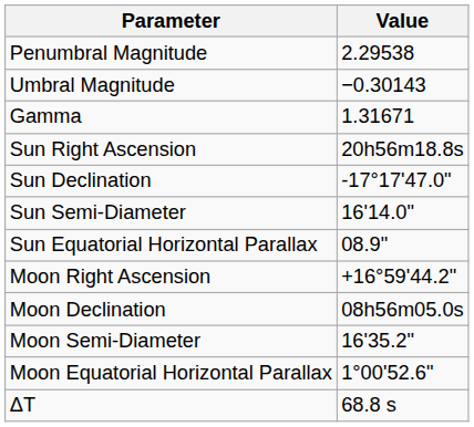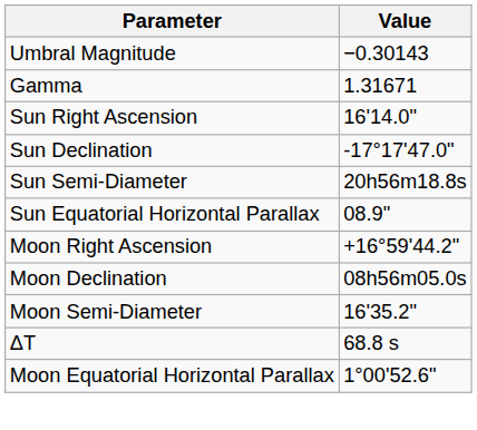- row: Penumbral Magnitude | 2.29538
Sun Right Ascension | Value: 20h56m18.8s -> 16'14.0"
Sun Semi-Diameter | Value: 16'14.0" -> 20h56m18.8s
rows swapped: Moon Equatorial Horizontal Parallax <-> ΔT
